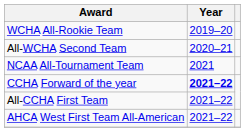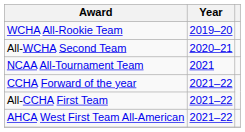CCHA Forward of the year | Year: bold -> normal
